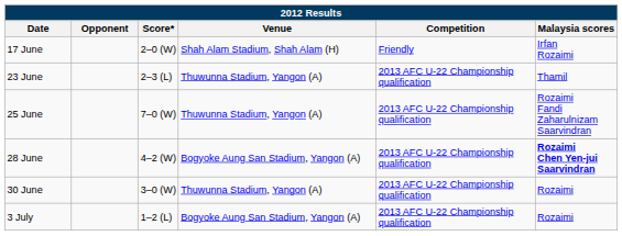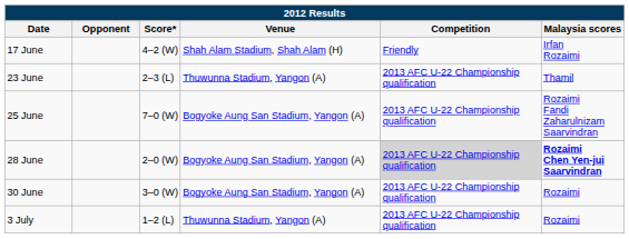17 June | Score*: 2–0 (W) -> 4–2 (W)
25 June | Venue: Thuwunna Stadium, Yangon (A) -> Bogyoke Aung San Stadium, Yangon (A)
28 June | Score*: 4–2 (W) -> 2–0 (W)
28 June | Competition: no background -> lightgrey background
30 June | Venue: Thuwunna Stadium, Yangon (A) -> Bogyoke Aung San Stadium, Yangon (A)
3 July | Venue: Bogyoke Aung San Stadium, Yangon (A) -> Thuwunna Stadium, Yangon (A)
